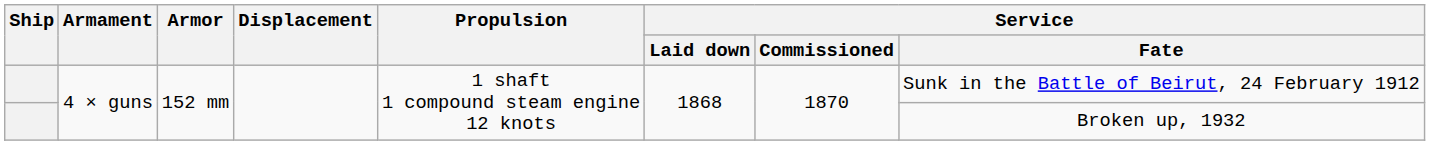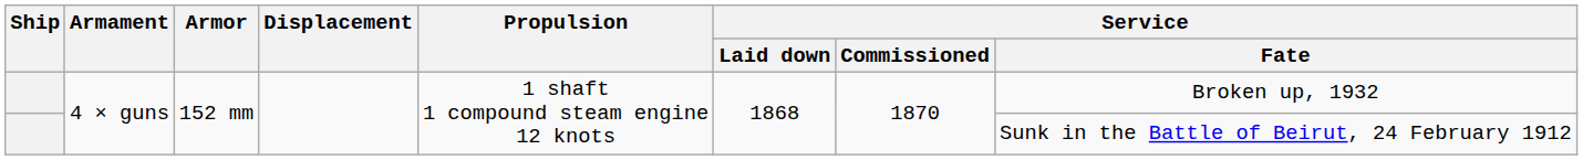row 3 | Service / Fate: Sunk in the Battle of Beirut, 24 February 1912 -> Broken up, 1932
row 4 | Service / Fate: Broken up, 1932 -> Sunk in the Battle of Beirut, 24 February 1912
